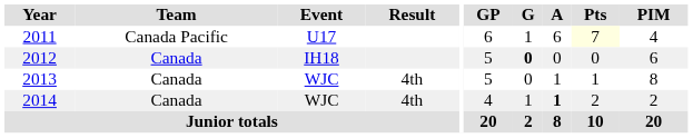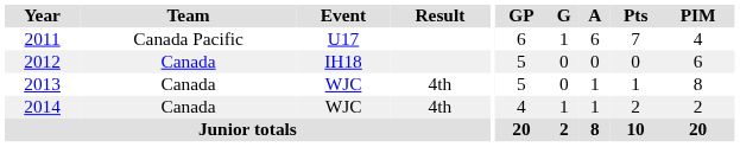2011 | Pts: lightyellow background -> no background
2012 | G: bold -> normal
2014 | A: bold -> normal
